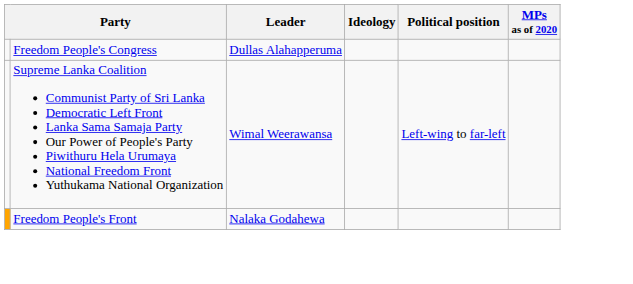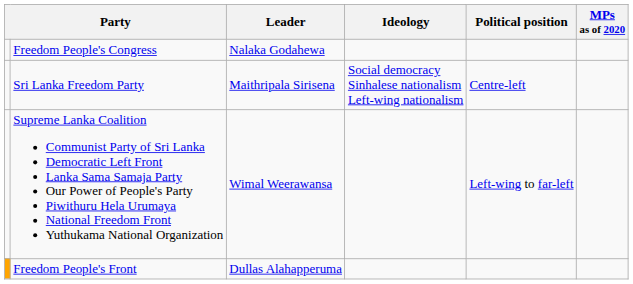Freedom People's Congress | Leader: Dullas Alahapperuma -> Nalaka Godahewa
+ row: Sri Lanka Freedom Party | Maithripala Sirisena | Social democracy Sinhalese nationalism Left-wing nationalism | Centre-left
Freedom People's Front | Leader: Nalaka Godahewa -> Dullas Alahapperuma
